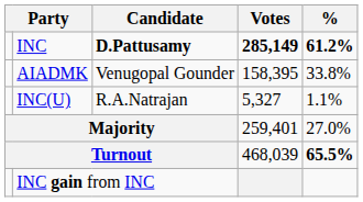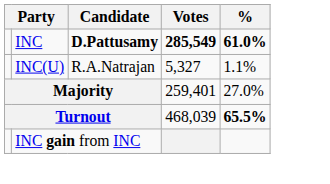INC | Votes: 285,149 -> 285,549
INC | %: 61.2% -> 61.0%
- row: AIADMK | Venugopal Gounder | 158,395 | 33.8%
